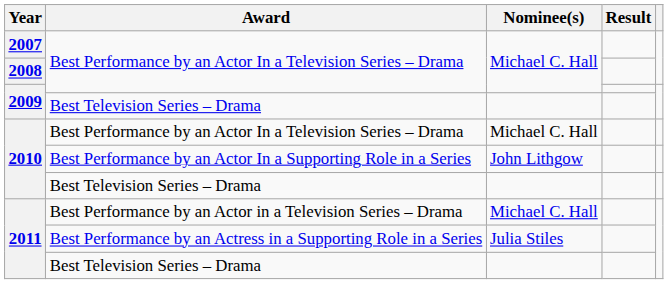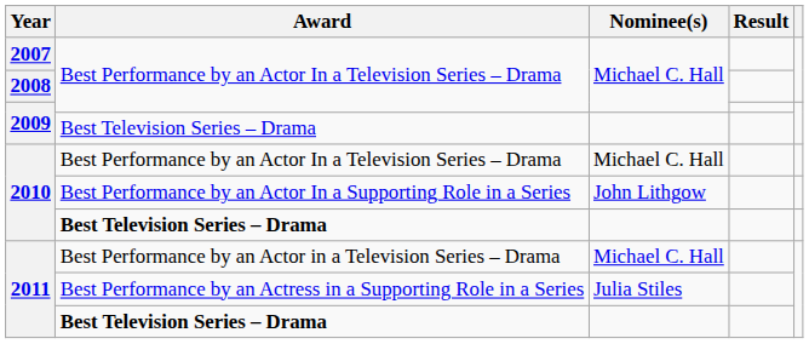2010 / Best Television Series – Drama | Award: normal -> bold
2011 / Best Television Series – Drama | Award: normal -> bold
